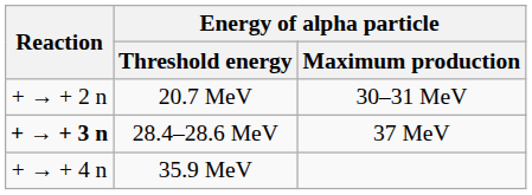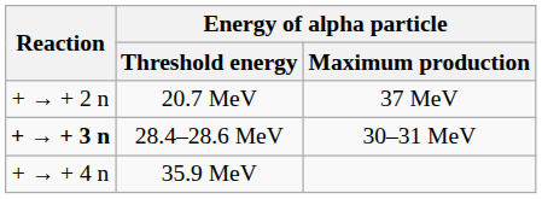20.7 MeV | Energy of alpha particle / Maximum production: 30–31 MeV -> 37 MeV
28.4–28.6 MeV | Energy of alpha particle / Maximum production: 37 MeV -> 30–31 MeV
